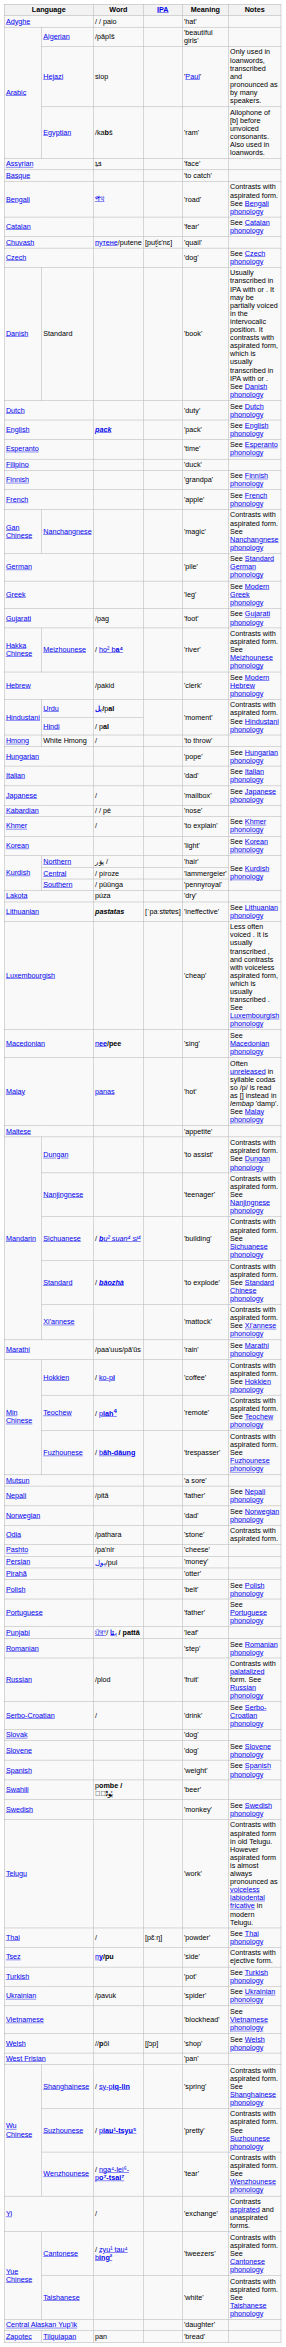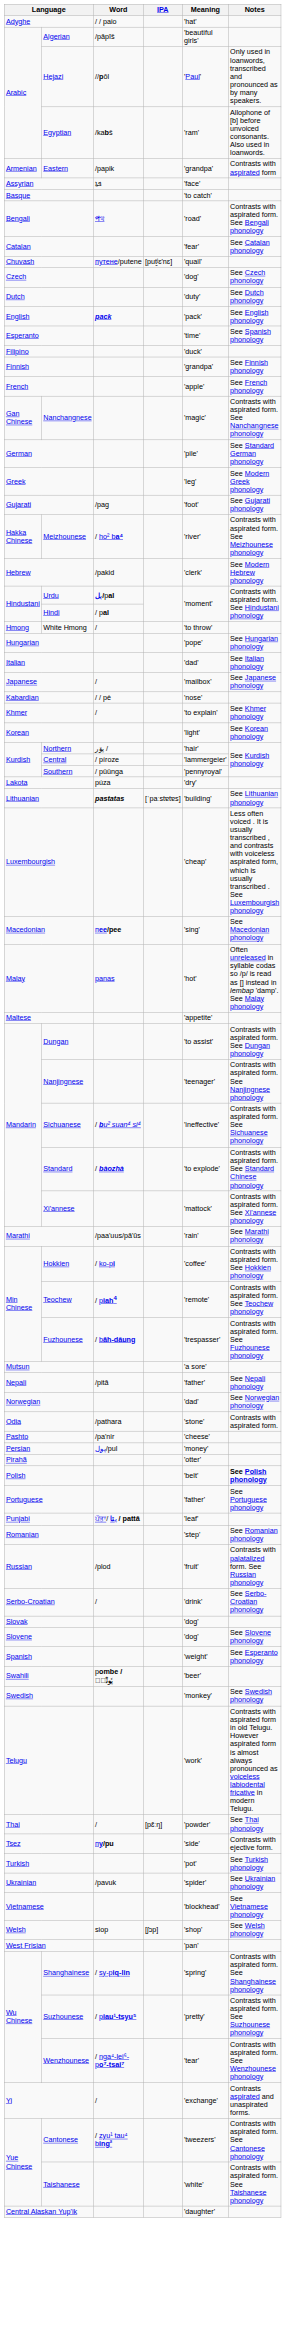Hejazi | Word: siop -> //pōl
+ row: Armenian | Eastern | /papik | 'grandpa' | Contrasts with aspirated form
- row: Danish | Standard | 'book' | Usually transcribed in IPA with or . It may be partially voiced in the intervocalic position. It contrasts with aspirated form, which is usually transcribed in IPA with or . See Danish phonology
Esperanto | Notes: See Esperanto phonology -> See Spanish phonology
Lithuanian | Meaning: 'ineffective' -> 'building'
Sichuanese | Meaning: 'building' -> 'ineffective'
Polish | Notes: normal -> bold
Spanish | Notes: See Spanish phonology -> See Esperanto phonology
Welsh | Word: //pōl -> siop
- row: Zapotec | Tilquiapan | pan | 'bread'
